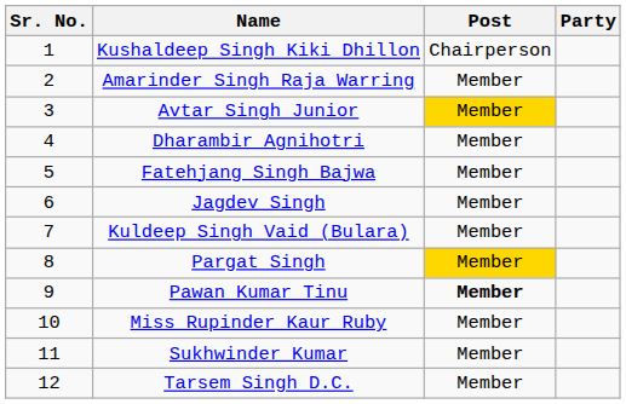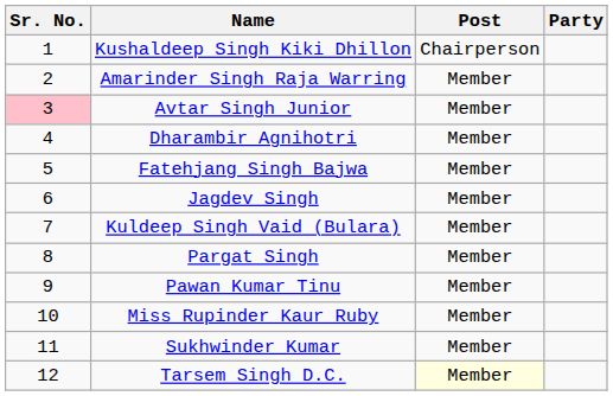Avtar Singh Junior | Sr. No.: no background -> pink background
Avtar Singh Junior | Post: gold background -> no background
Pargat Singh | Post: gold background -> no background
Pawan Kumar Tinu | Post: bold -> normal
Tarsem Singh D.C. | Post: no background -> lightyellow background
